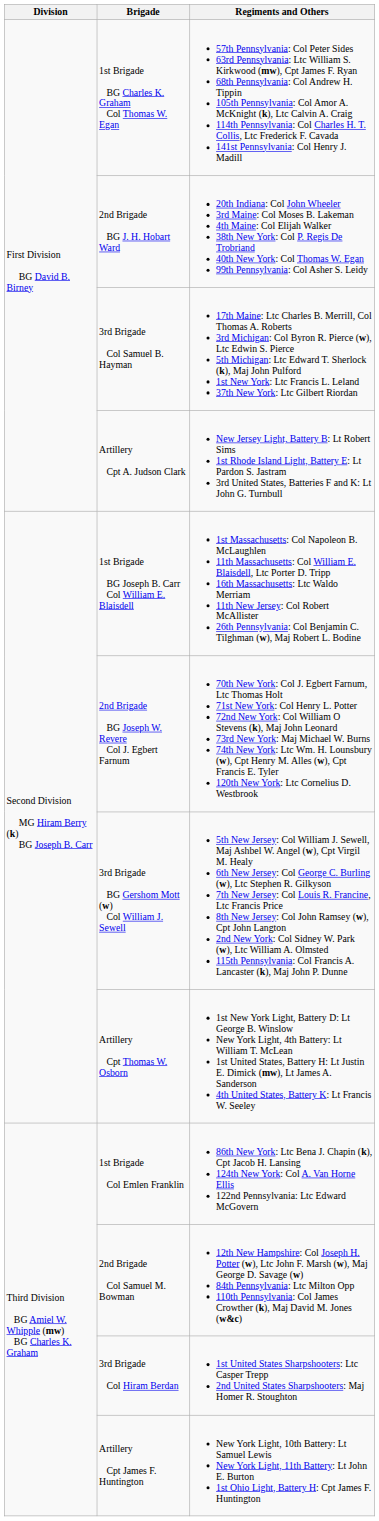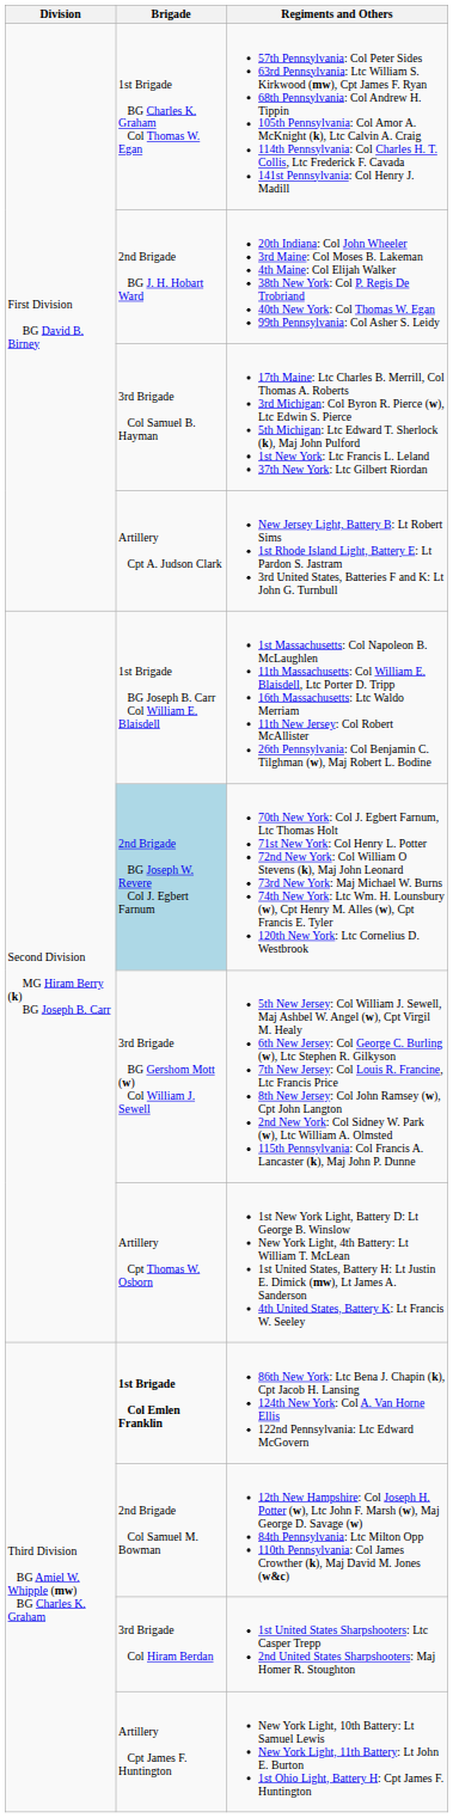2nd Brigade BG Joseph W. Revere Col J. Egbert Farnum | Brigade: no background -> lightblue background
1st Brigade Col Emlen Franklin | Brigade: normal -> bold
